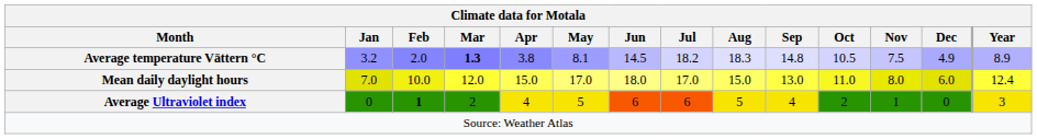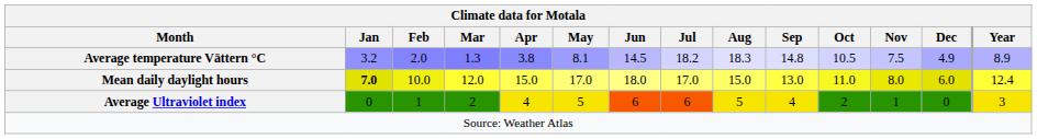row 3 | Mar: bold -> normal
row 4 | Jan: normal -> bold
row 5 | Feb: bold -> normal
